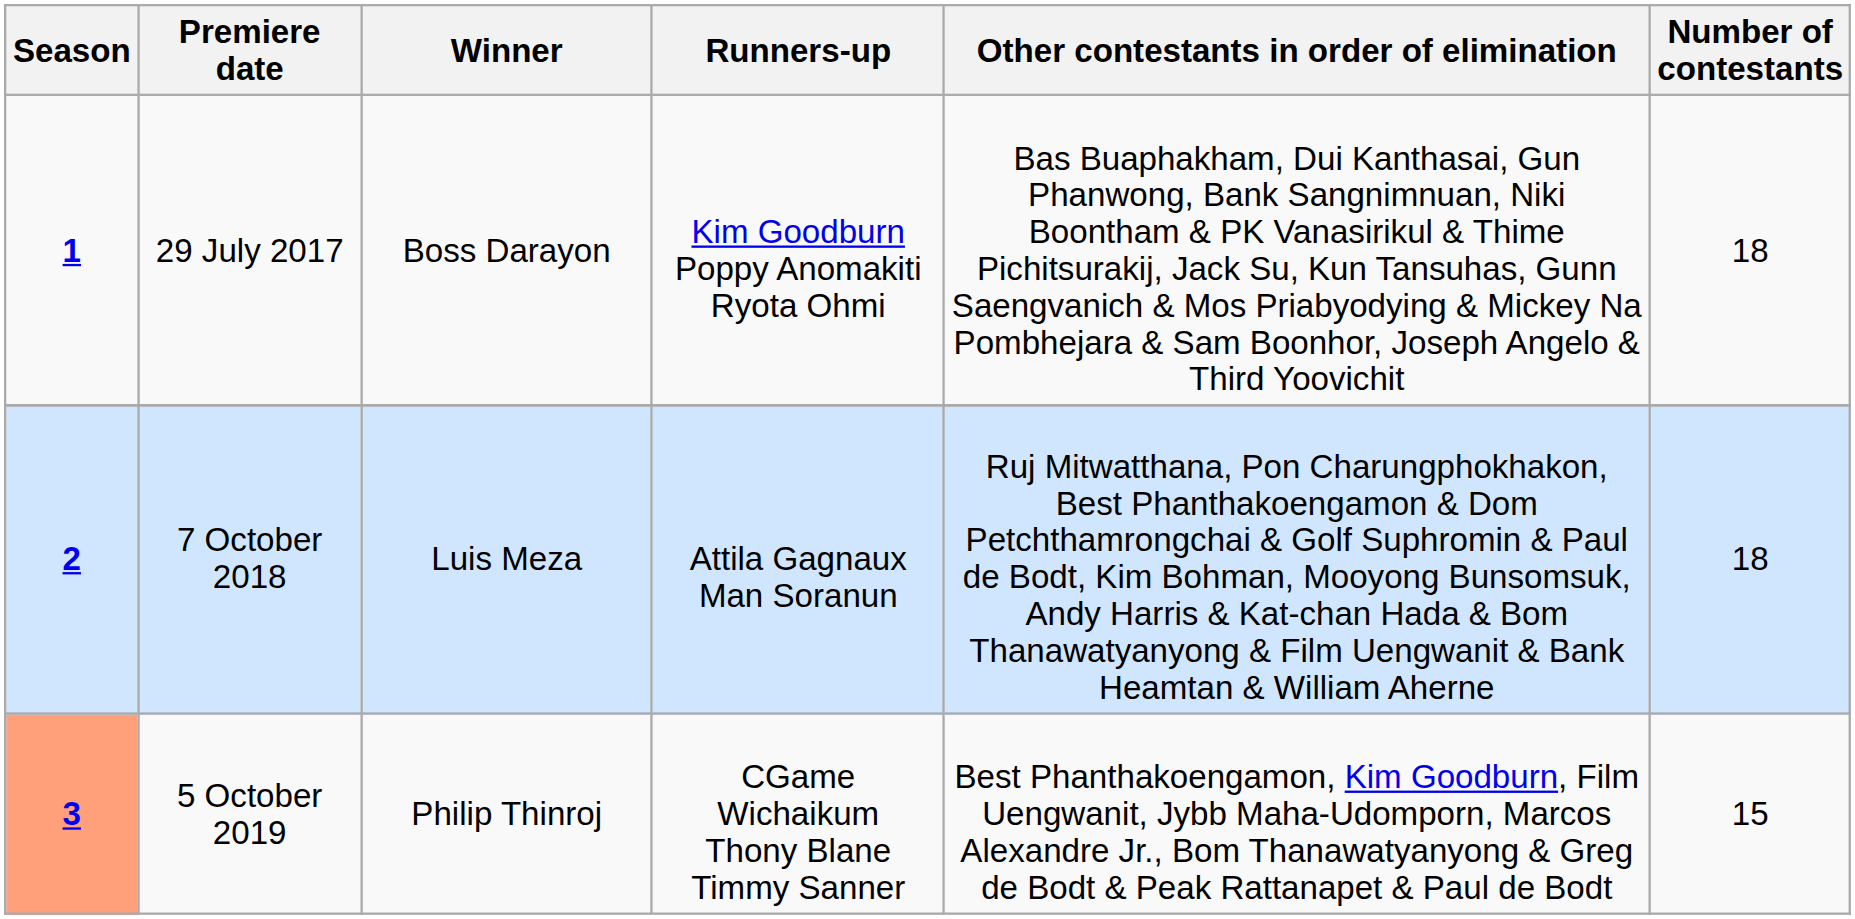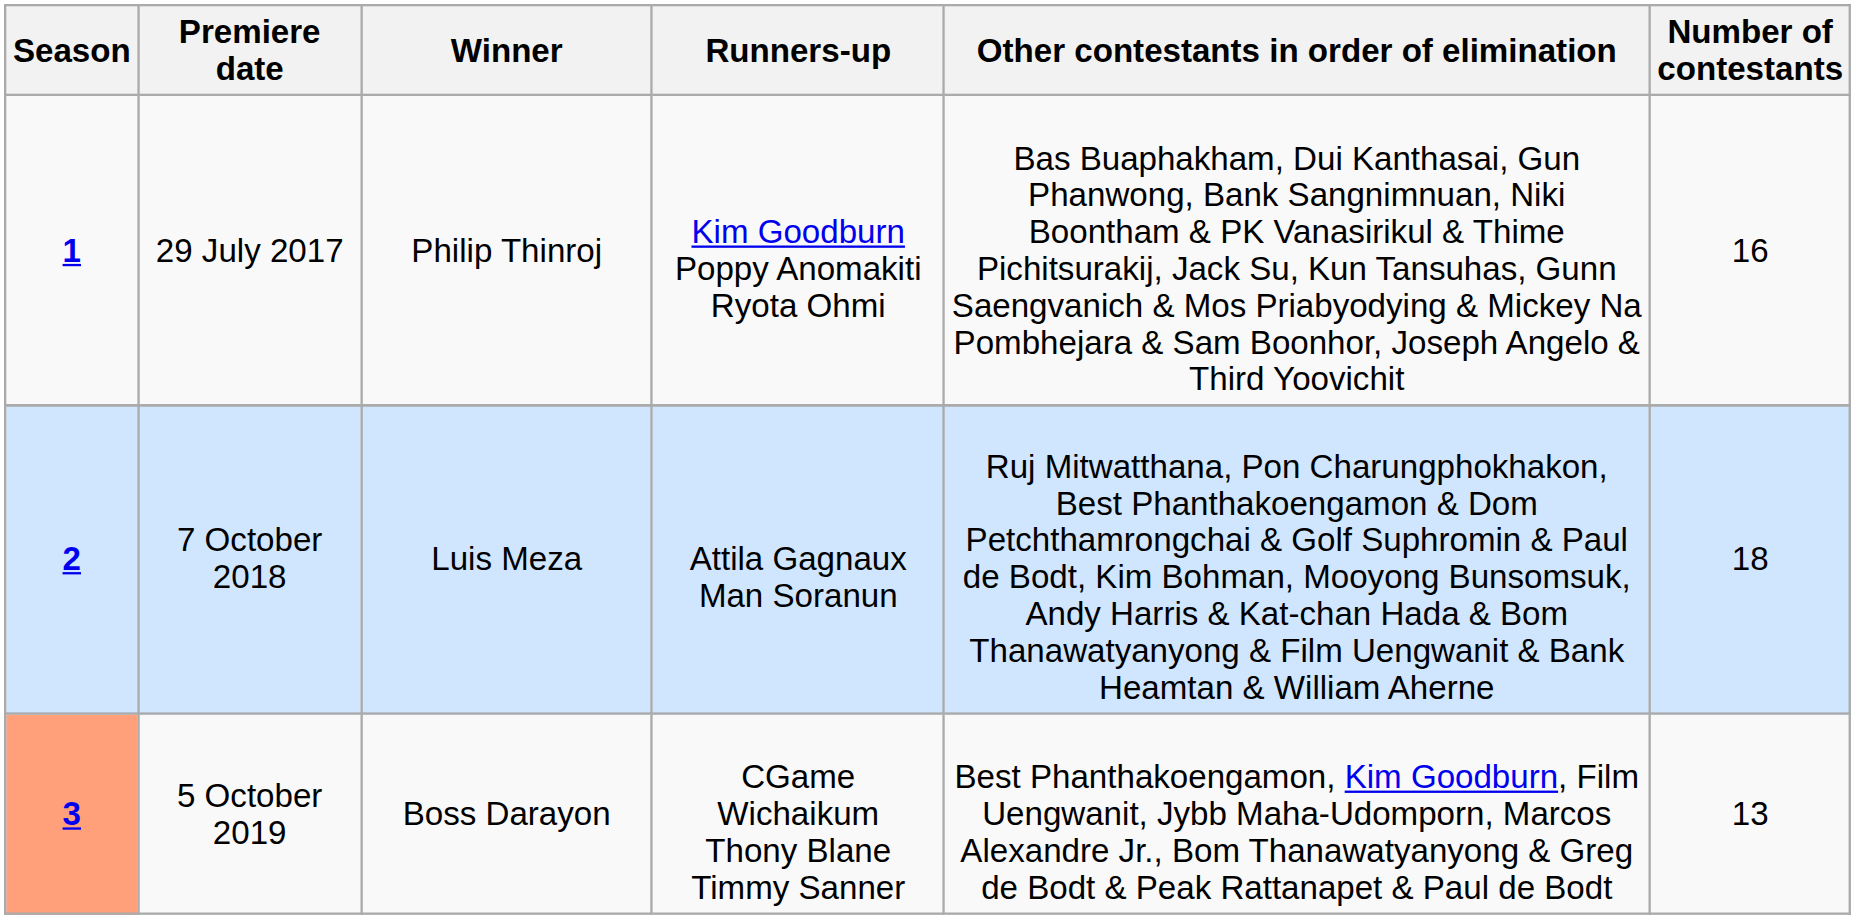29 July 2017 | Winner: Boss Darayon -> Philip Thinroj
29 July 2017 | Number of contestants: 18 -> 16
5 October 2019 | Winner: Philip Thinroj -> Boss Darayon
5 October 2019 | Number of contestants: 15 -> 13
